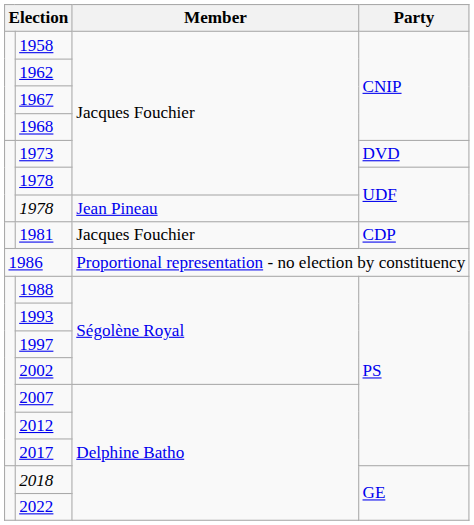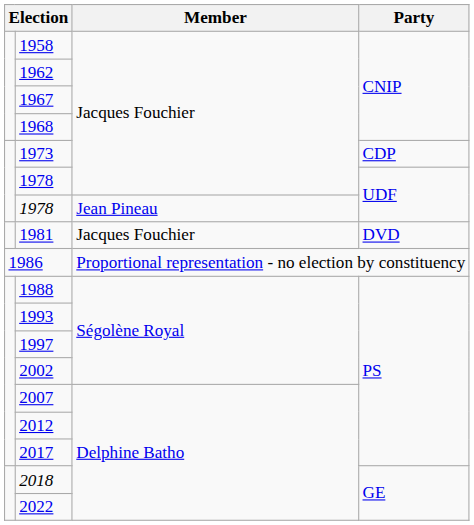1973 | Party: DVD -> CDP
1981 | Party: CDP -> DVD
